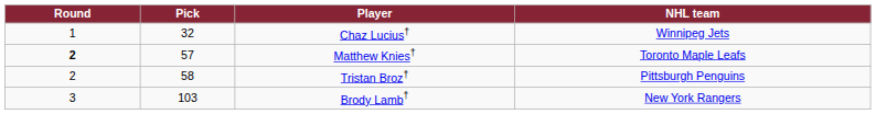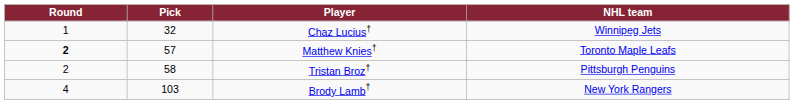Brody Lamb† | Round: 3 -> 4
